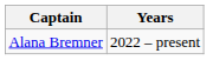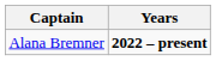Alana Bremner | Years: normal -> bold
